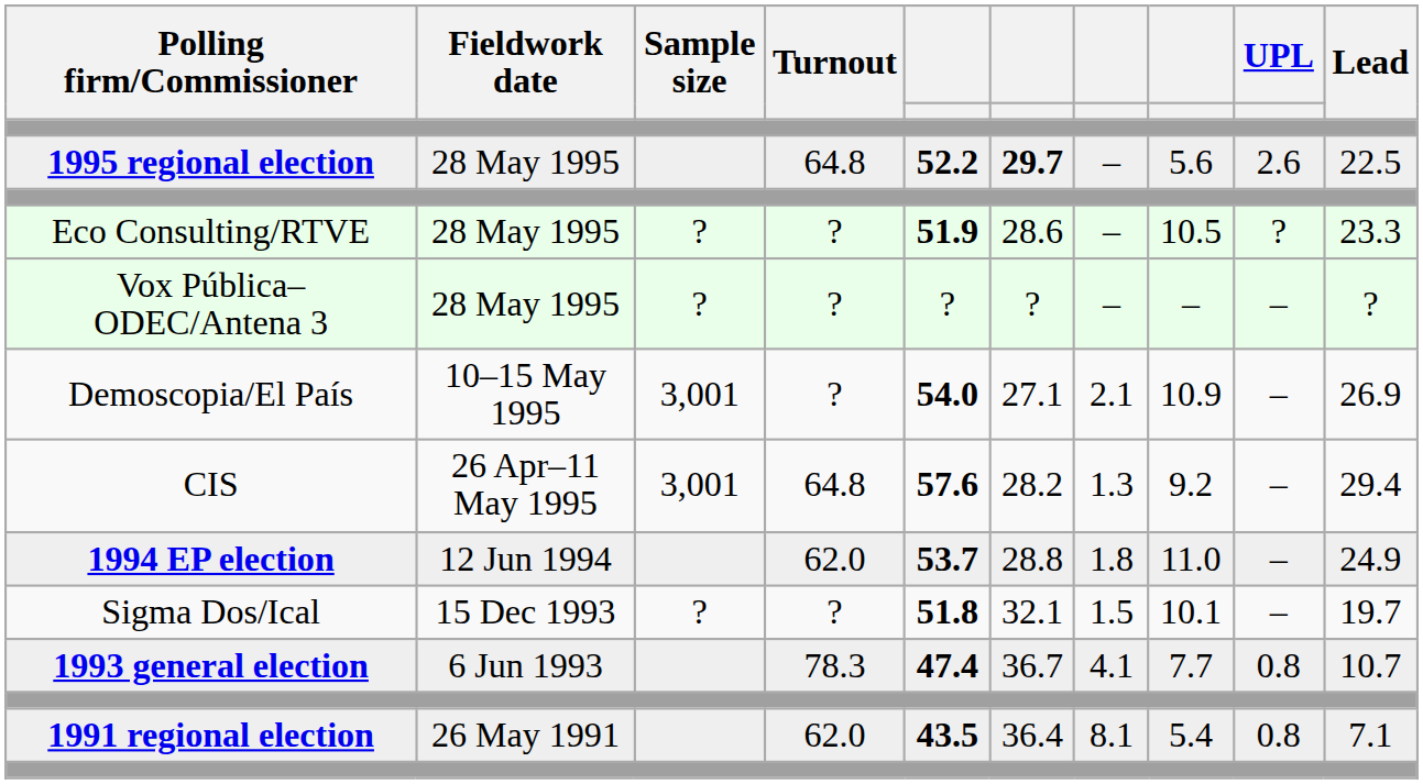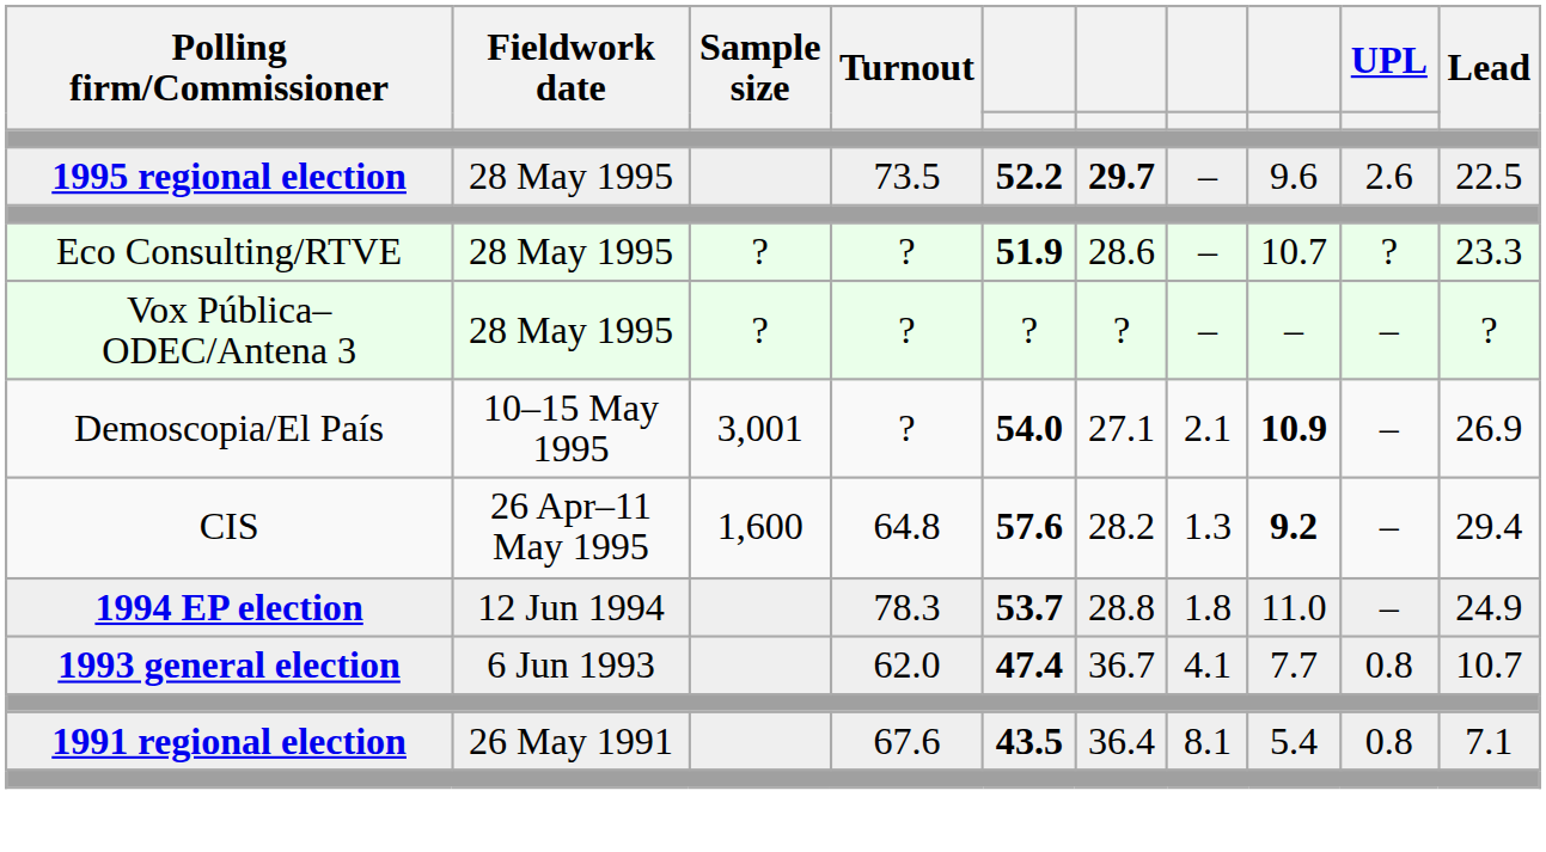1995 regional election | Turnout: 64.8 -> 73.5
1995 regional election | column 8: 5.6 -> 9.6
Eco Consulting/RTVE | column 8: 10.5 -> 10.7
Demoscopia/El País | column 8: normal -> bold
CIS | Sample size: 3,001 -> 1,600
CIS | column 8: normal -> bold
1994 EP election | Turnout: 62.0 -> 78.3
- row: Sigma Dos/Ical | 15 Dec 1993 | ? | ? | 51.8 | 32.1 | 1.5 | 10.1 | – | 19.7
1993 general election | Turnout: 78.3 -> 62.0
1991 regional election | Turnout: 62.0 -> 67.6
